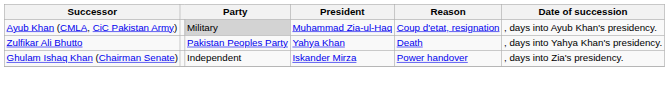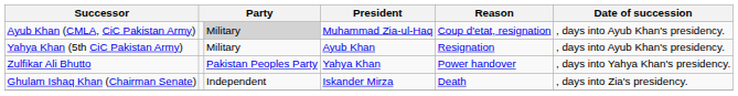+ row: Yahya Khan (5th CiC Pakistan Army) | Military | Ayub Khan | Resignation | , days into Ayub Khan's presidency.
Zulfikar Ali Bhutto | Reason: Death -> Power handover
Ghulam Ishaq Khan (Chairman Senate) | Reason: Power handover -> Death
